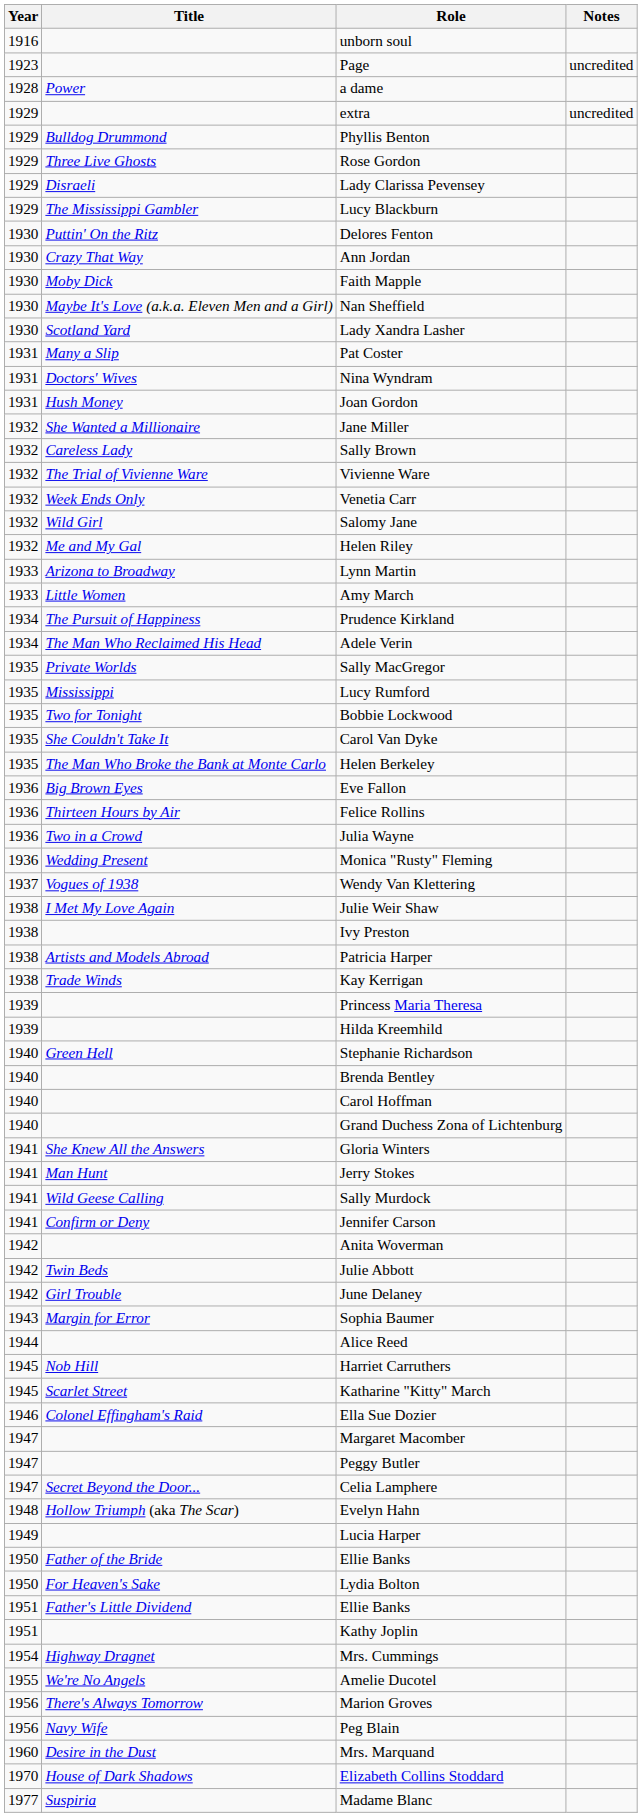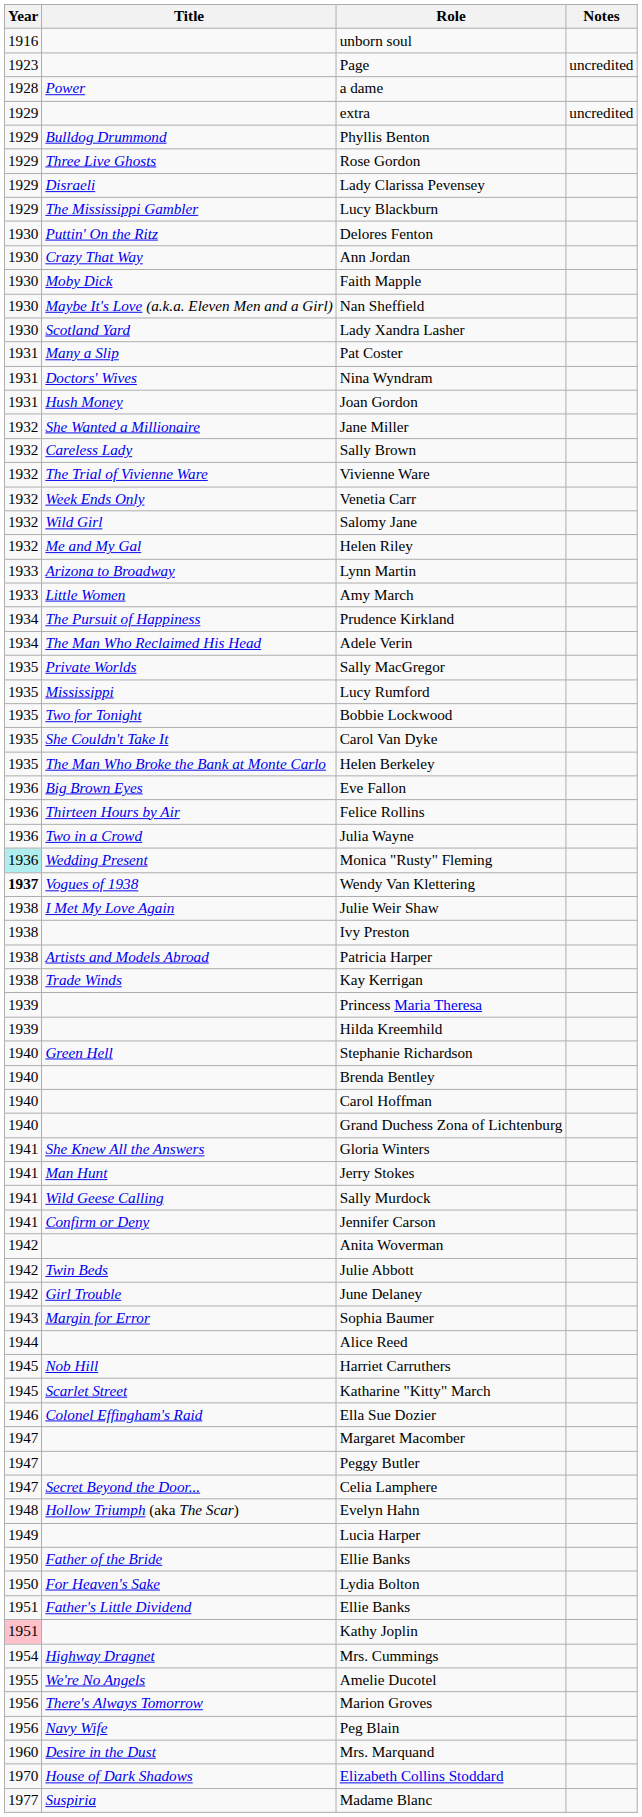Monica "Rusty" Fleming | Year: no background -> paleturquoise background
Wendy Van Klettering | Year: normal -> bold
Kathy Joplin | Year: no background -> pink background
